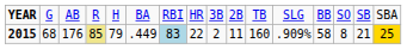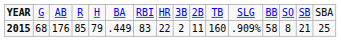2015 | column 4: khaki background -> no background
2015 | column 7: lightblue background -> no background
2015 | column 16: gold background -> no background
